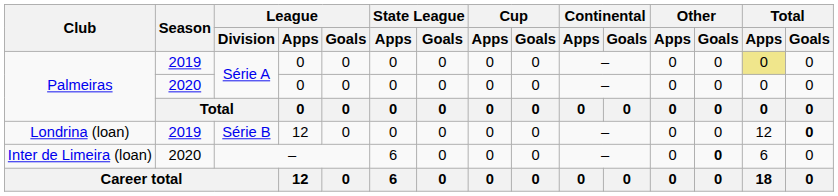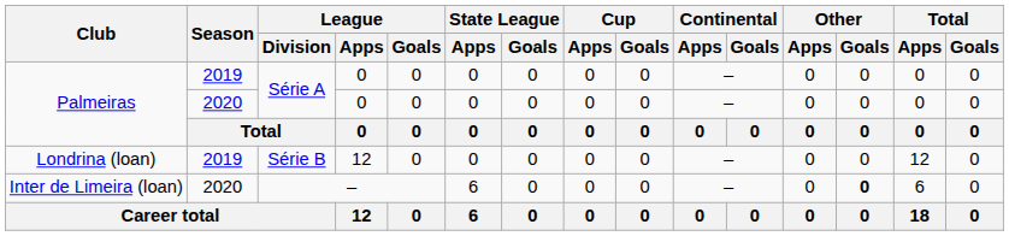Palmeiras / 2019 | Total / Apps: khaki background -> no background
Londrina (loan) | Total / Goals: bold -> normal
